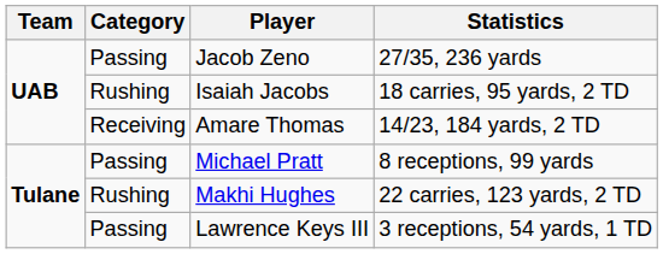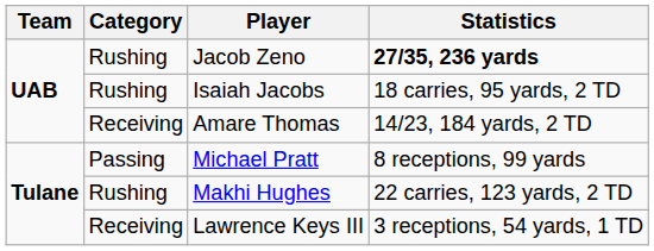Jacob Zeno | Category: Passing -> Rushing
Jacob Zeno | Statistics: normal -> bold
Lawrence Keys III | Category: Passing -> Receiving
